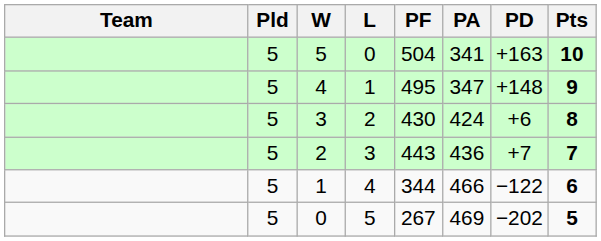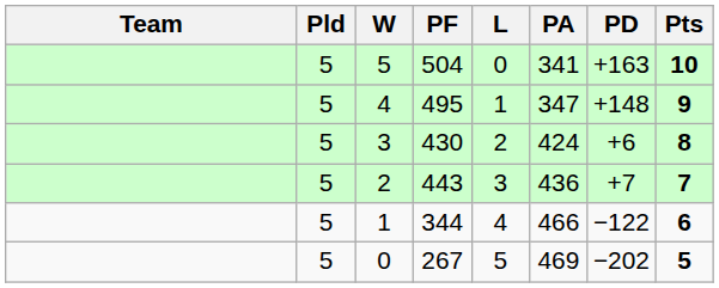columns swapped: L <-> PF
